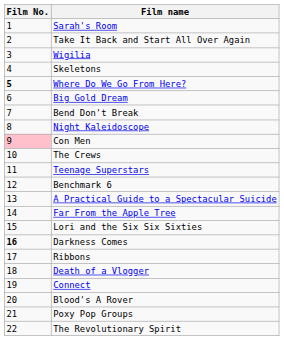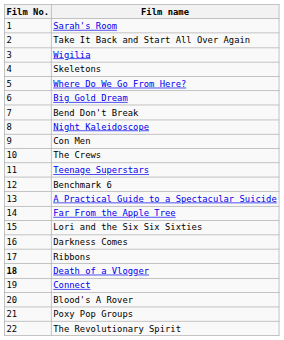Where Do We Go From Here? | Film No.: bold -> normal
Con Men | Film No.: pink background -> no background
Darkness Comes | Film No.: bold -> normal
Death of a Vlogger | Film No.: normal -> bold
